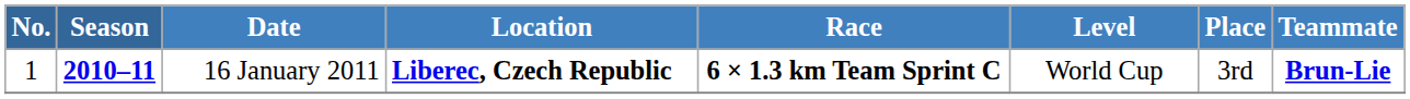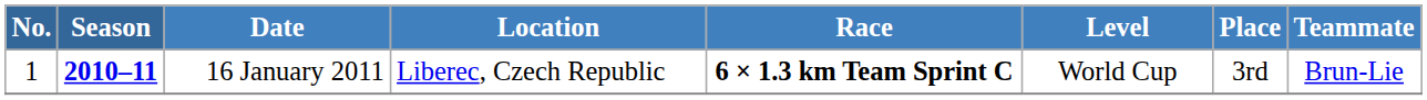16 January 2011 | Location: bold -> normal
16 January 2011 | Teammate: bold -> normal
